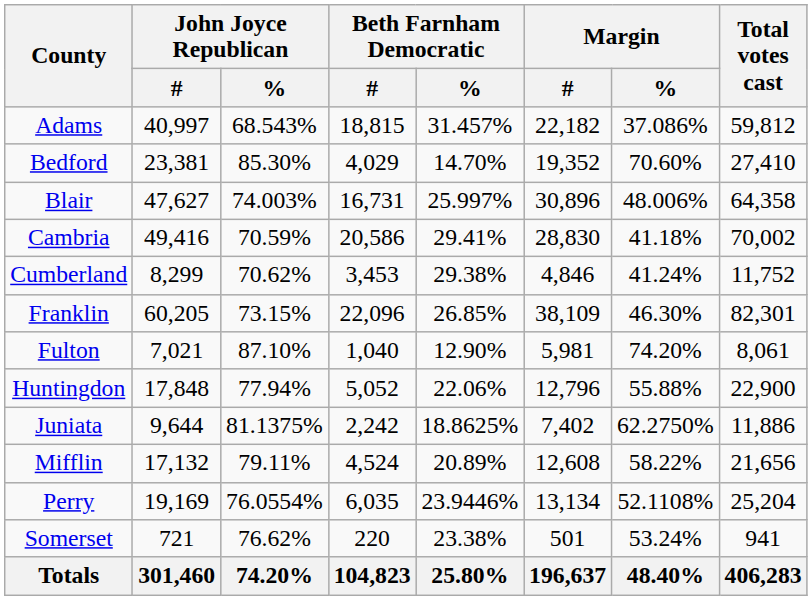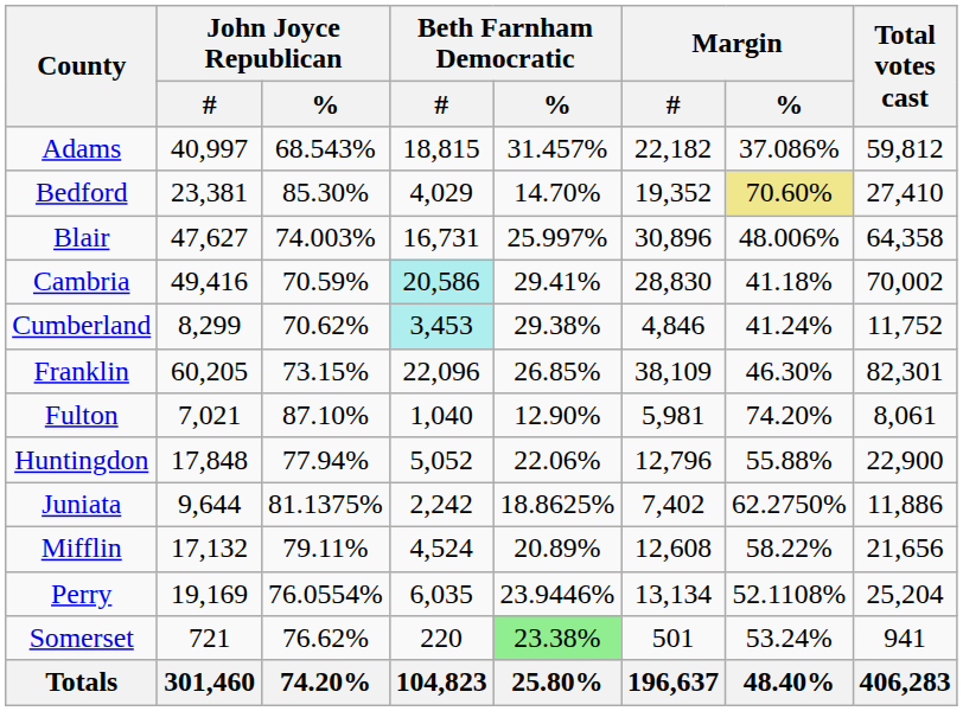Bedford | Margin / %: no background -> khaki background
Cambria | Beth Farnham Democratic / #: no background -> paleturquoise background
Cumberland | Beth Farnham Democratic / #: no background -> paleturquoise background
Somerset | Beth Farnham Democratic / %: no background -> lightgreen background
